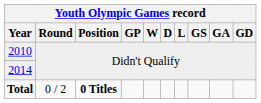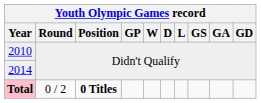Total | Year: no background -> pink background
